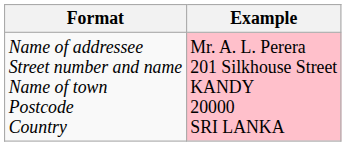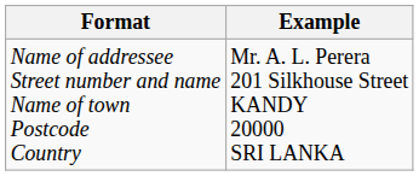row 2 | Example: pink background -> no background
